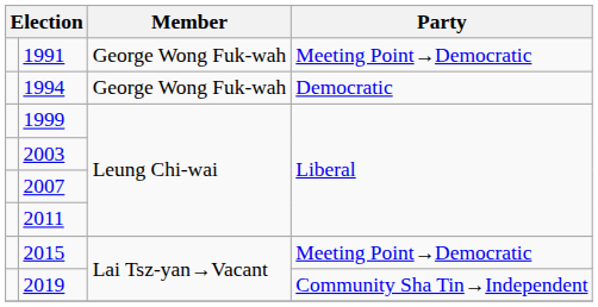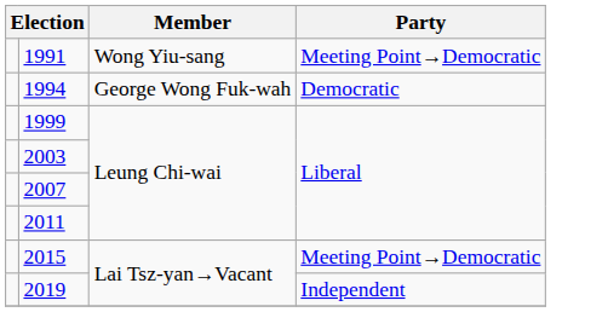1991 | Member: George Wong Fuk-wah -> Wong Yiu-sang
2019 | Party: Community Sha Tin→Independent -> Independent
